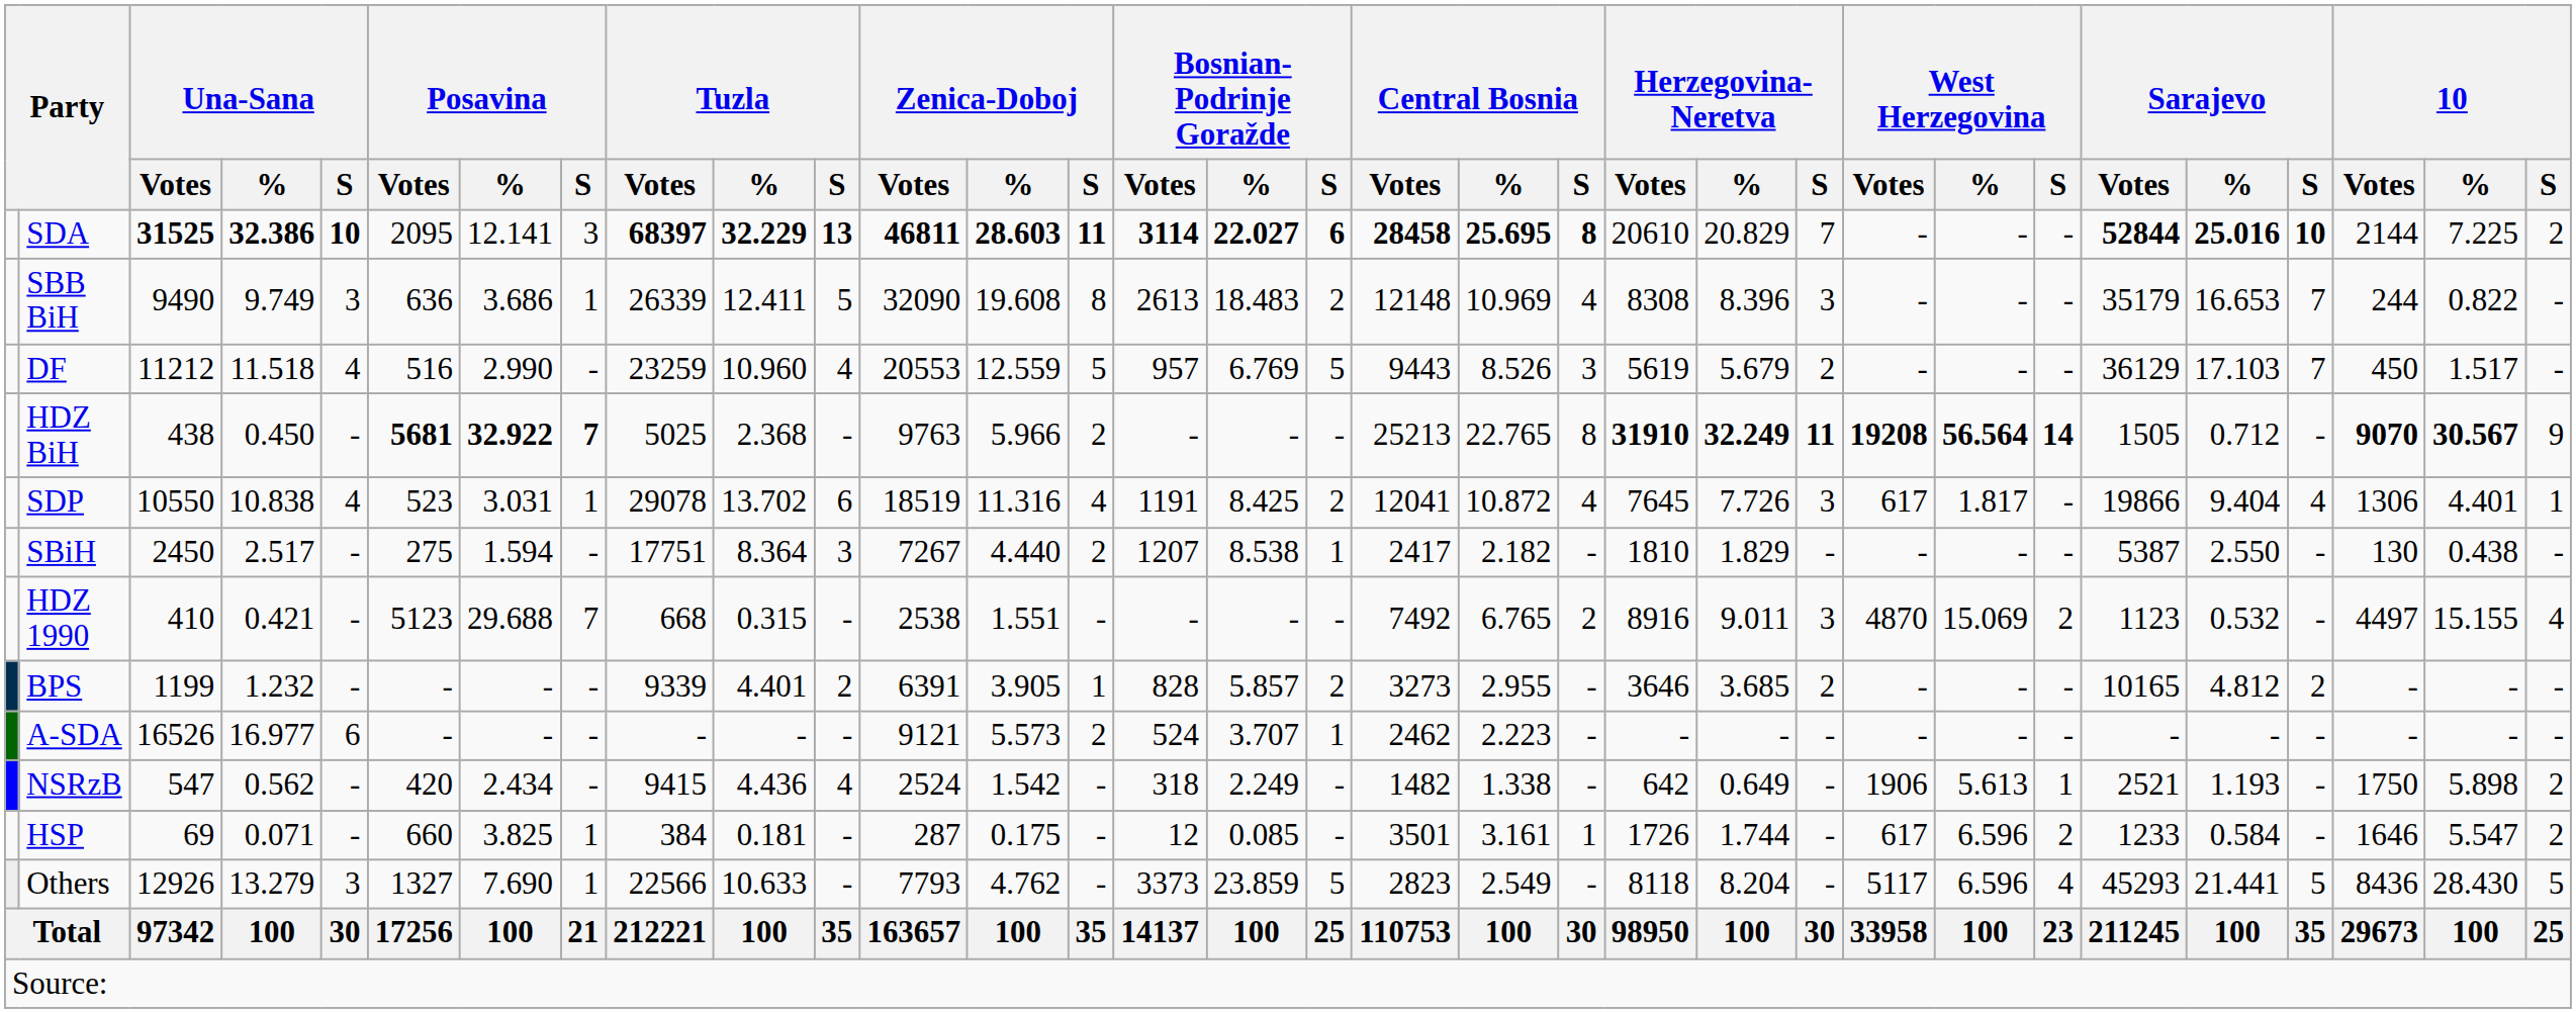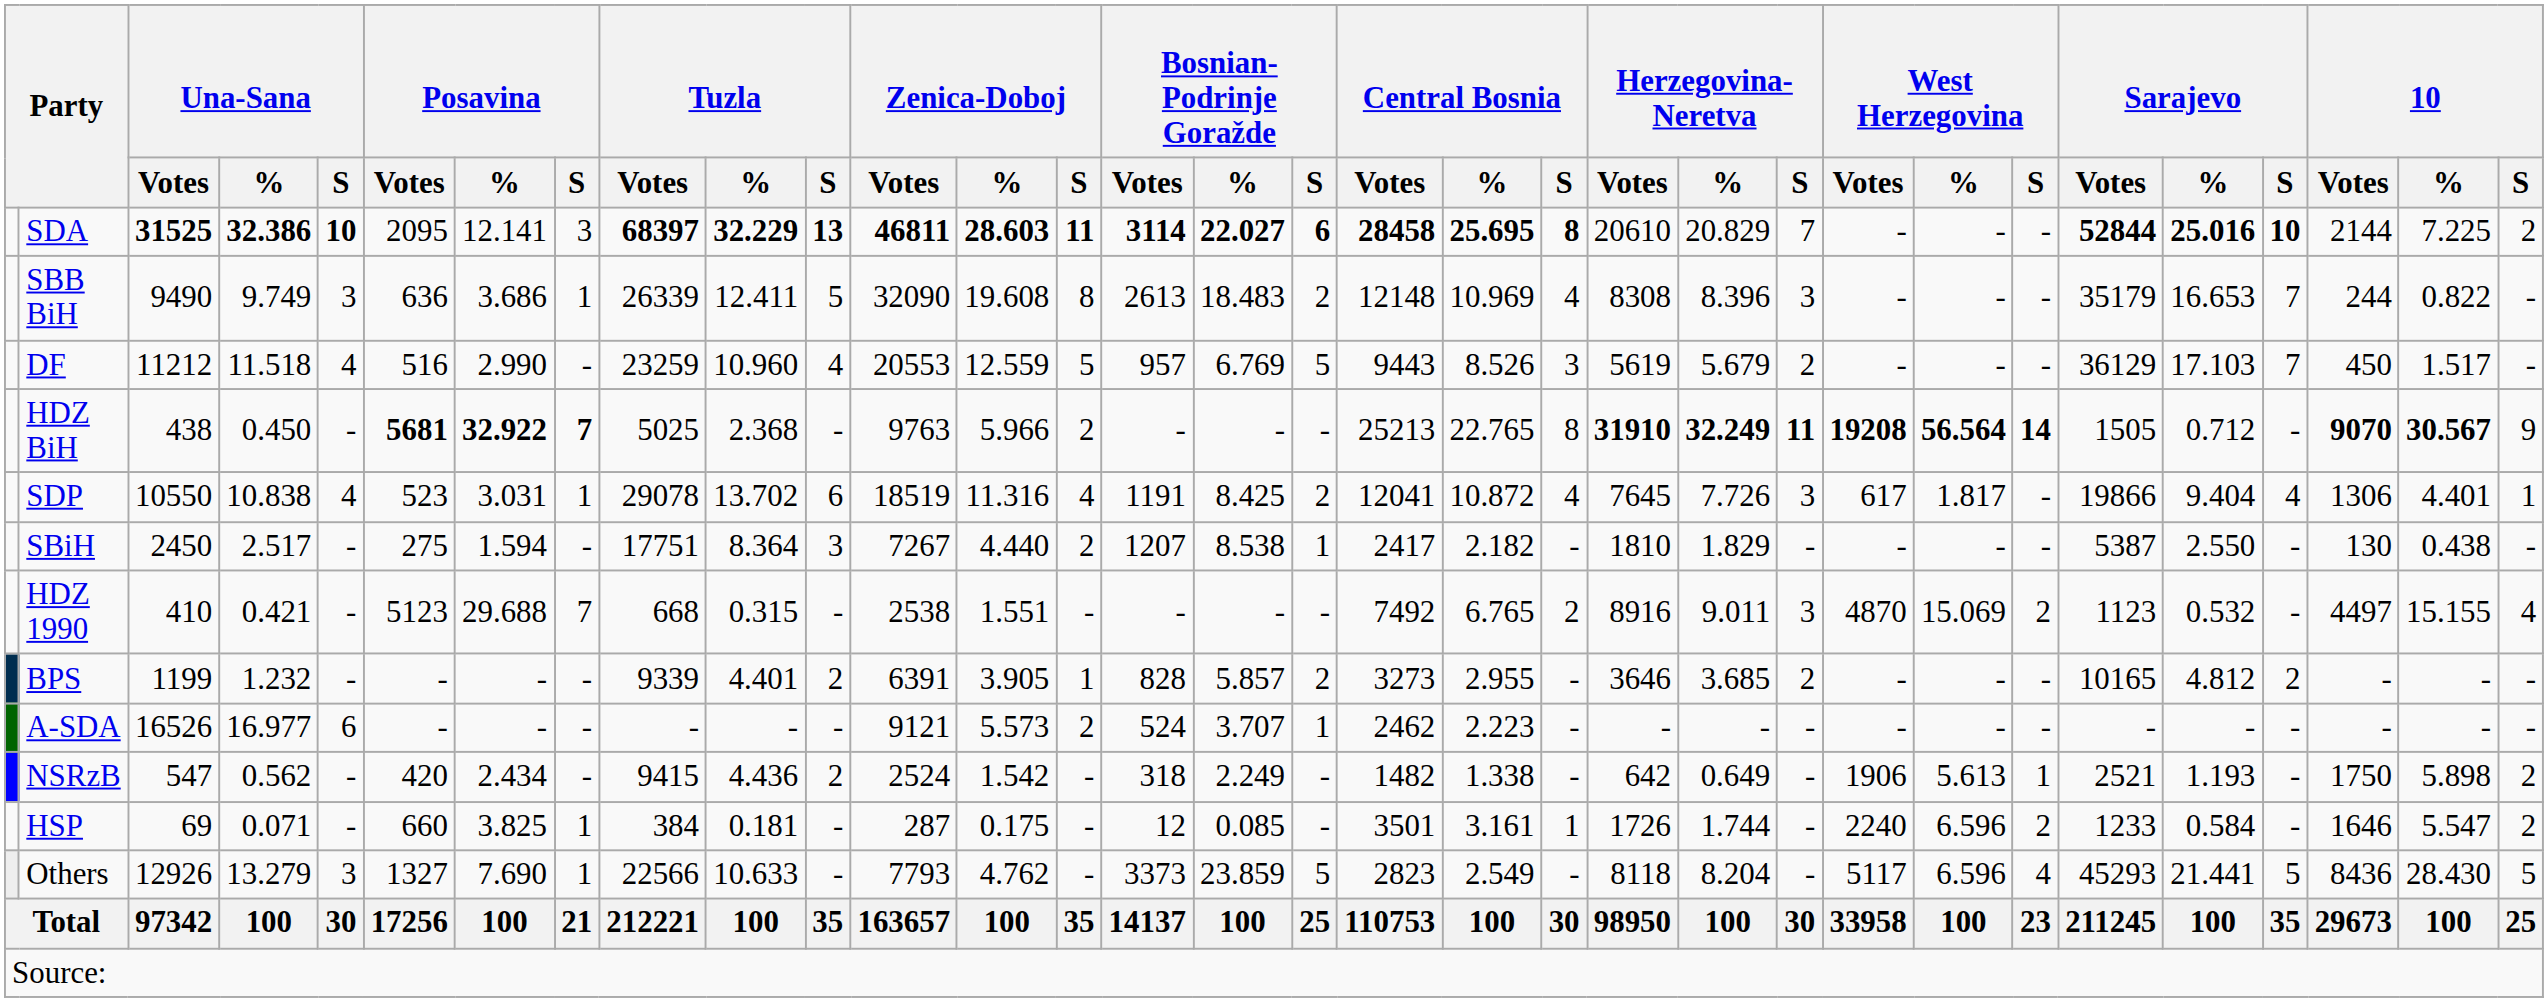NSRzB | Tuzla / S: 4 -> 2
HSP | West Herzegovina / Votes: 617 -> 2240
